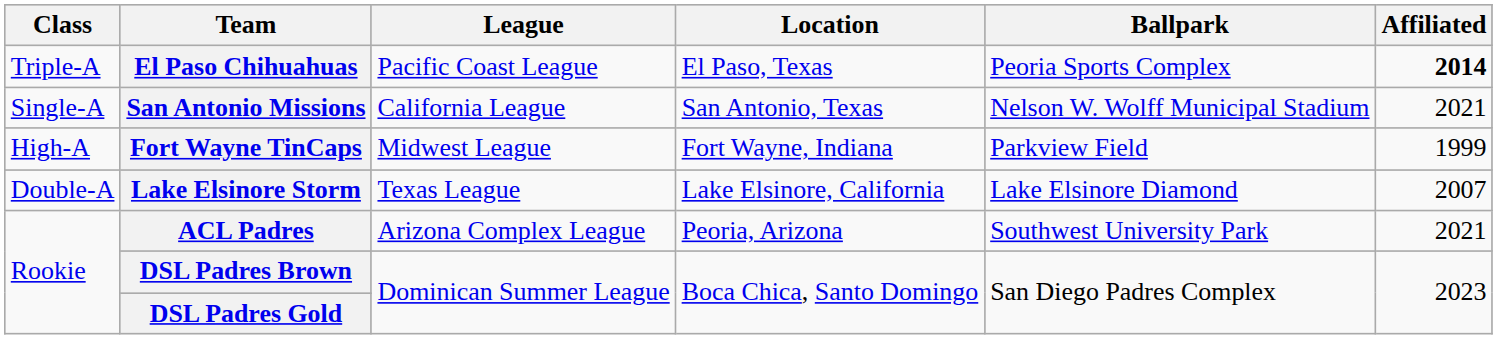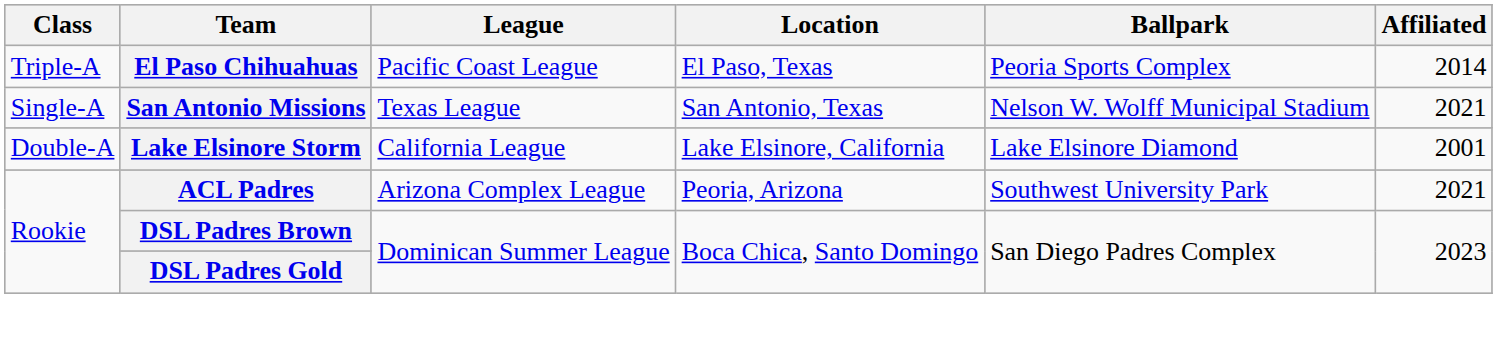El Paso Chihuahuas | Affiliated: bold -> normal
San Antonio Missions | League: California League -> Texas League
- row: High-A | Fort Wayne TinCaps | Midwest League | Fort Wayne, Indiana | Parkview Field | 1999
Lake Elsinore Storm | League: Texas League -> California League
Lake Elsinore Storm | Affiliated: 2007 -> 2001
